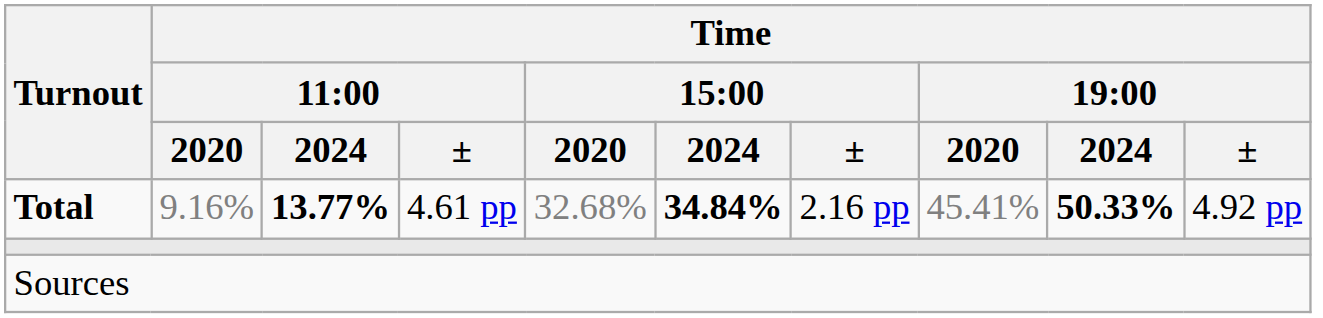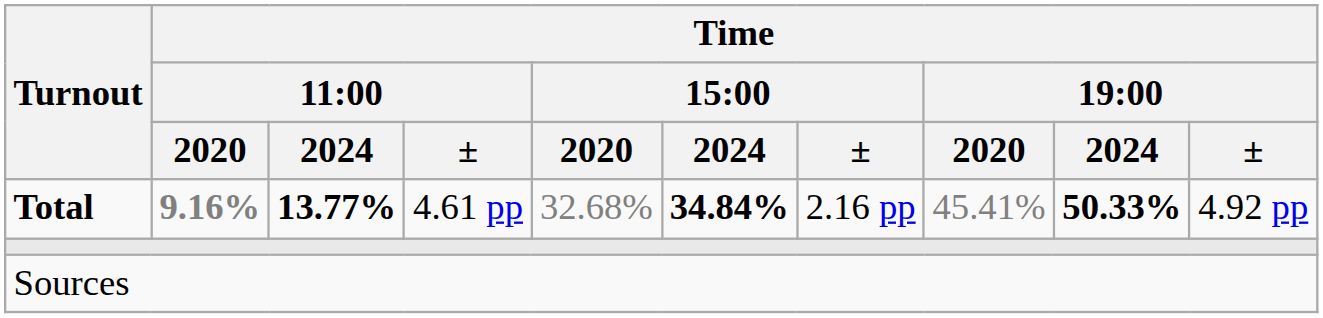Total | Time / 11:00 / 2020: normal -> bold
